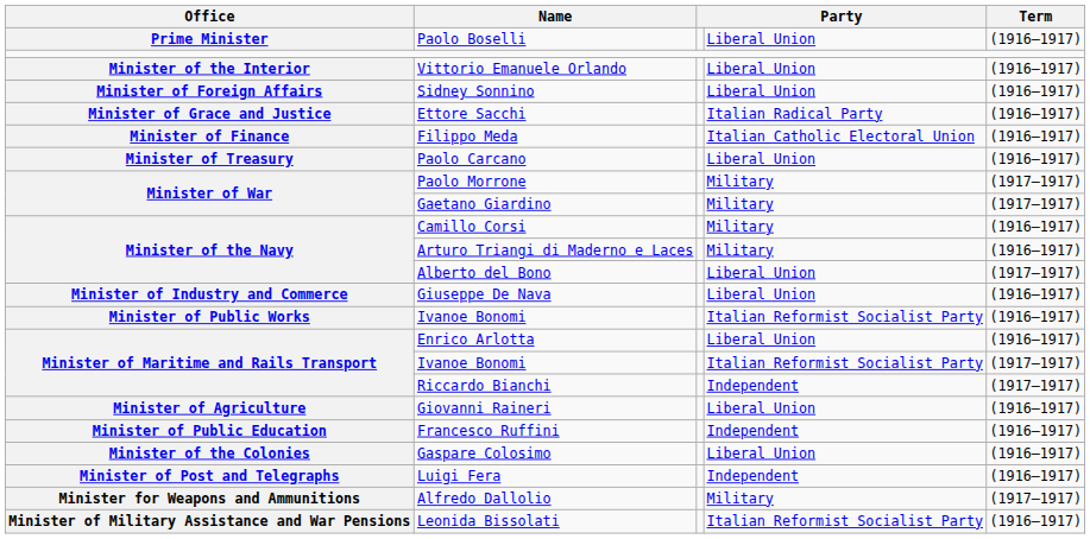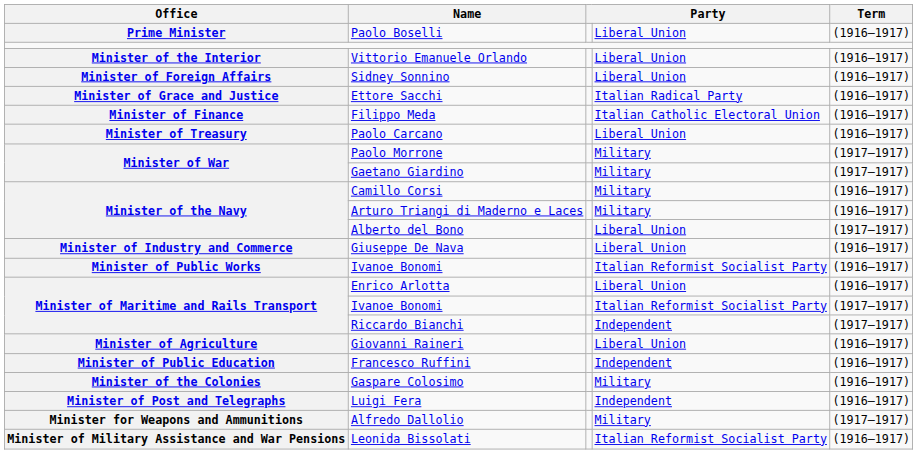Gaspare Colosimo | column 4: Liberal Union -> Military
